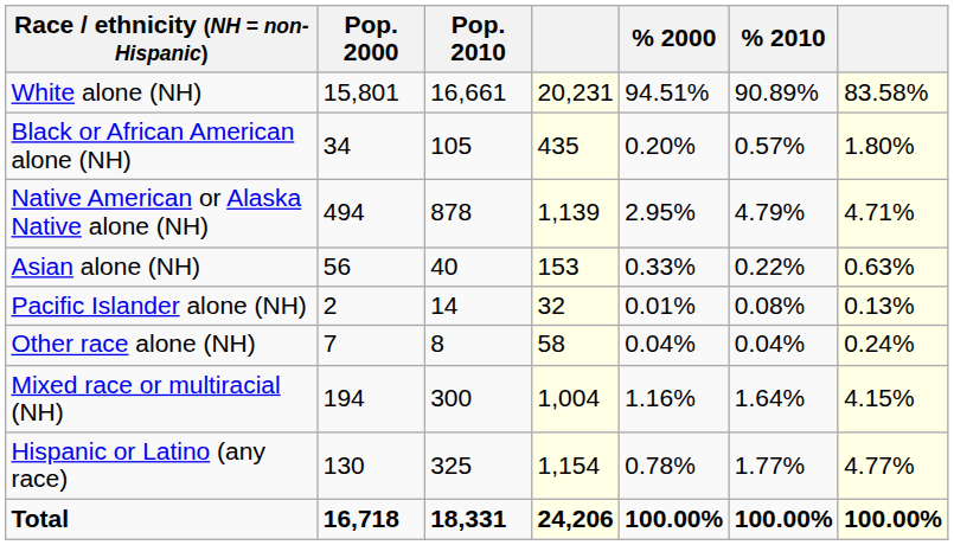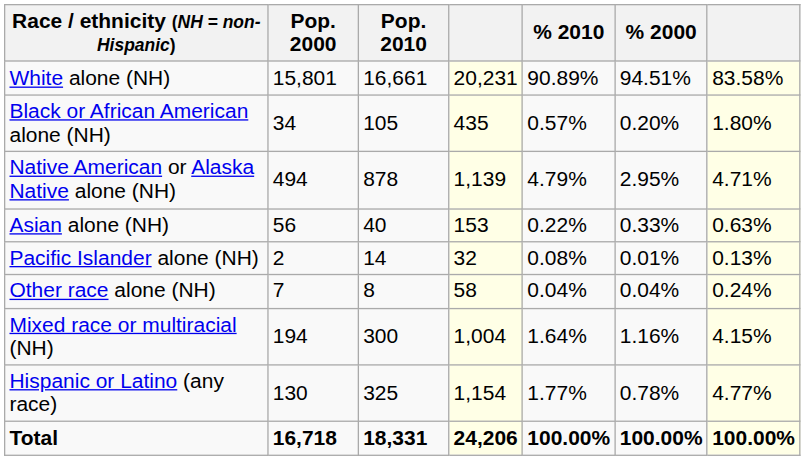columns swapped: % 2000 <-> % 2010
